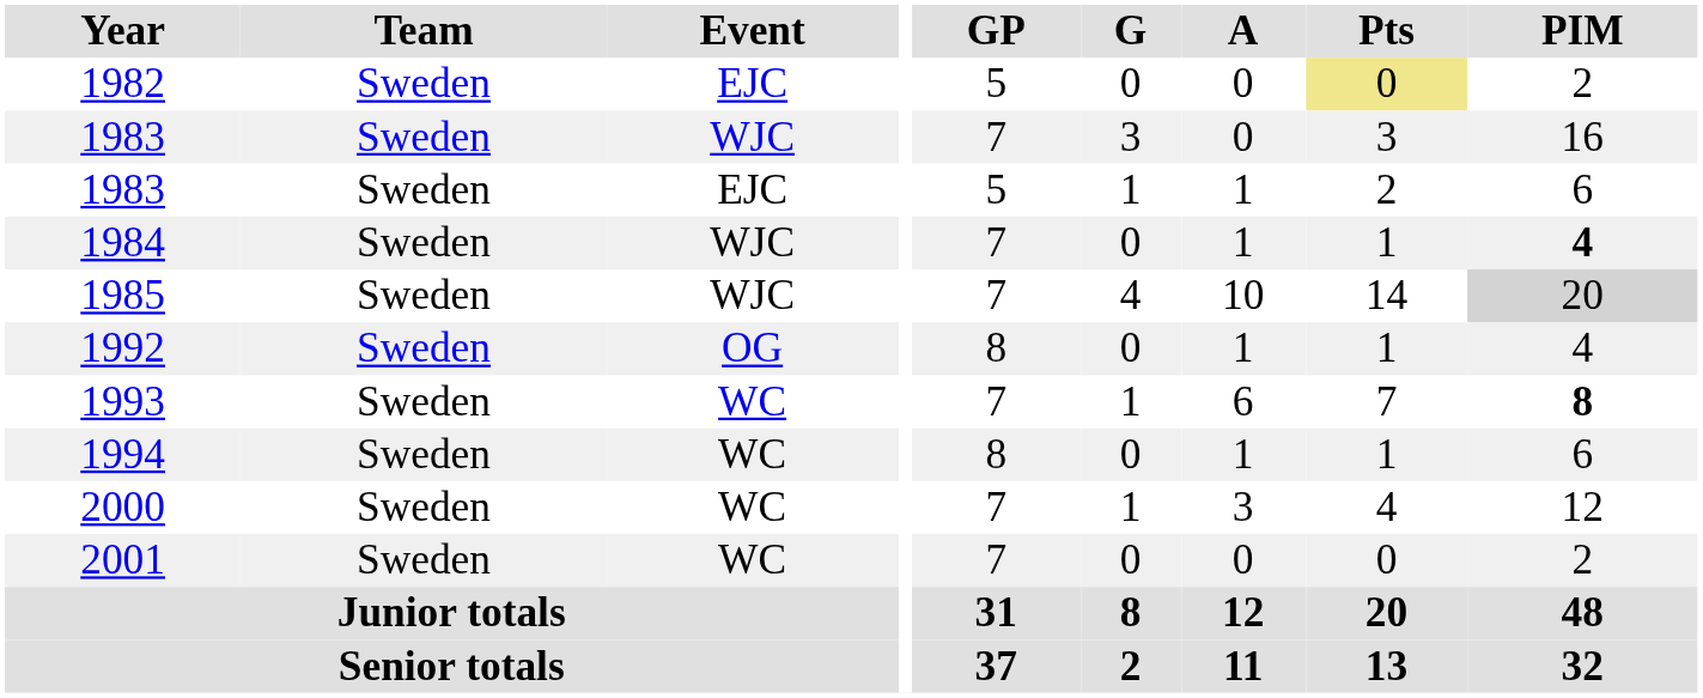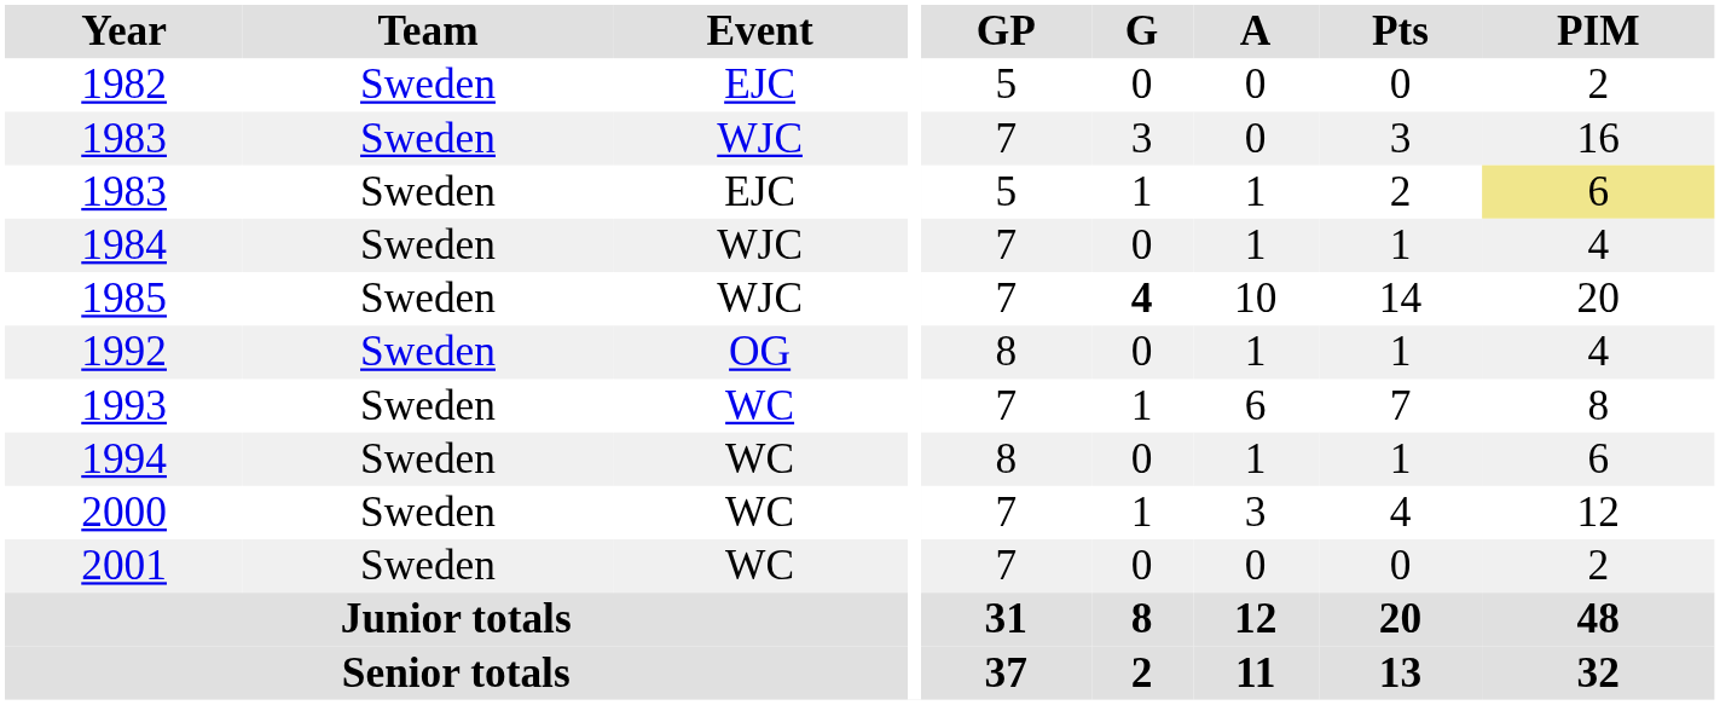1982 | Pts: khaki background -> no background
1983 / EJC | PIM: no background -> khaki background
1984 | PIM: bold -> normal
1985 | G: normal -> bold
1985 | PIM: lightgrey background -> no background
1993 | PIM: bold -> normal
